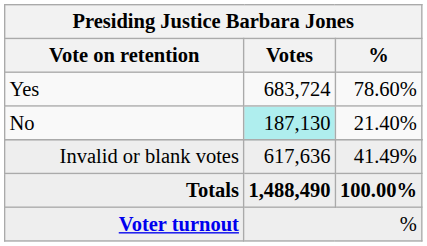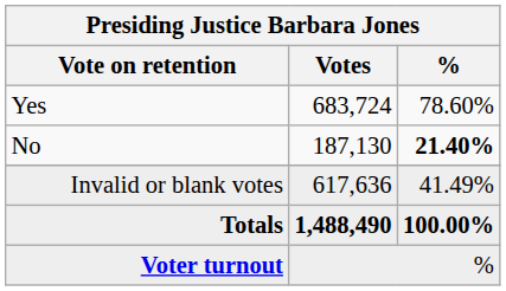No | Votes: paleturquoise background -> no background
No | %: normal -> bold
